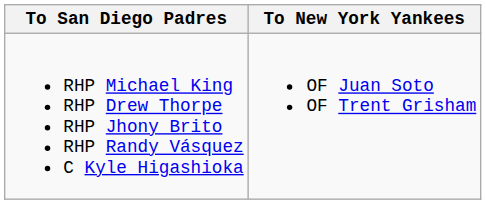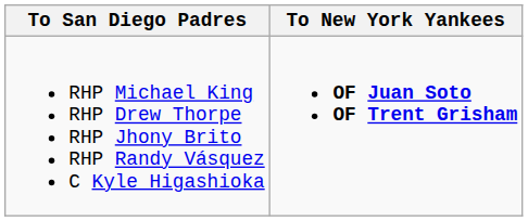row 2 | To New York Yankees: normal -> bold
